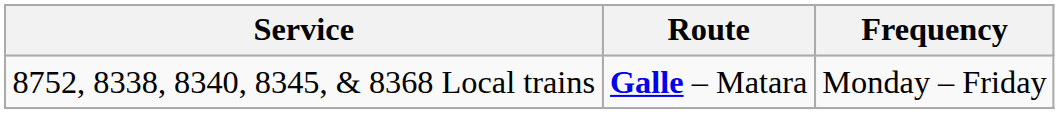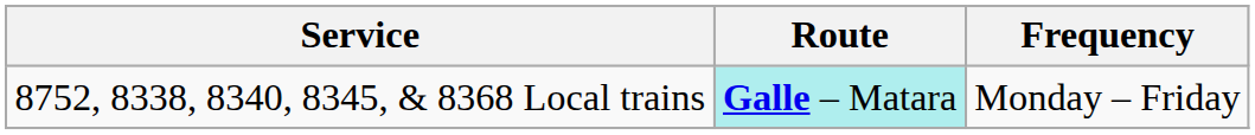8752, 8338, 8340, 8345, & 8368 Local trains | Route: no background -> paleturquoise background
